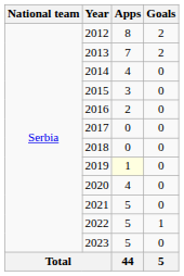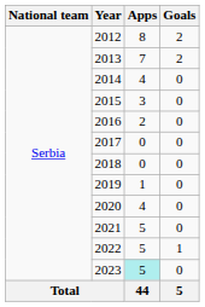2019 | Apps: lightyellow background -> no background
2023 | Apps: no background -> paleturquoise background
